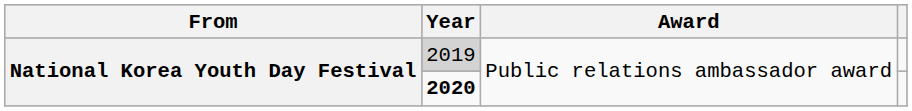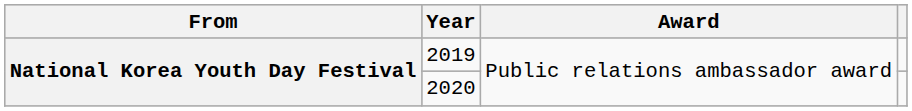2019 | Year: lightgrey background -> no background
2020 | Year: bold -> normal
